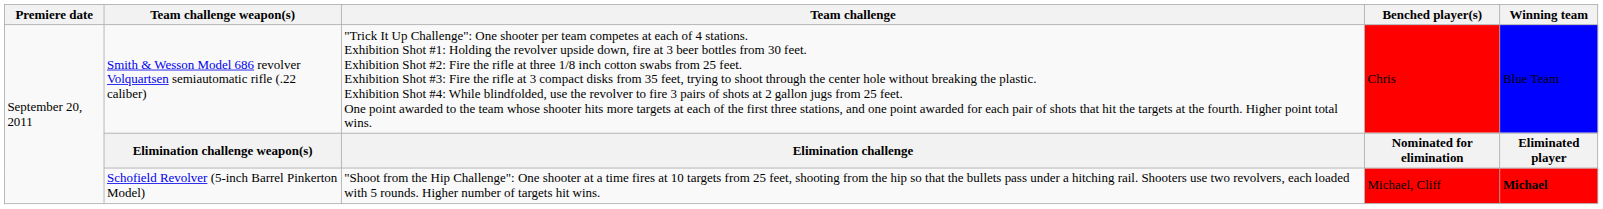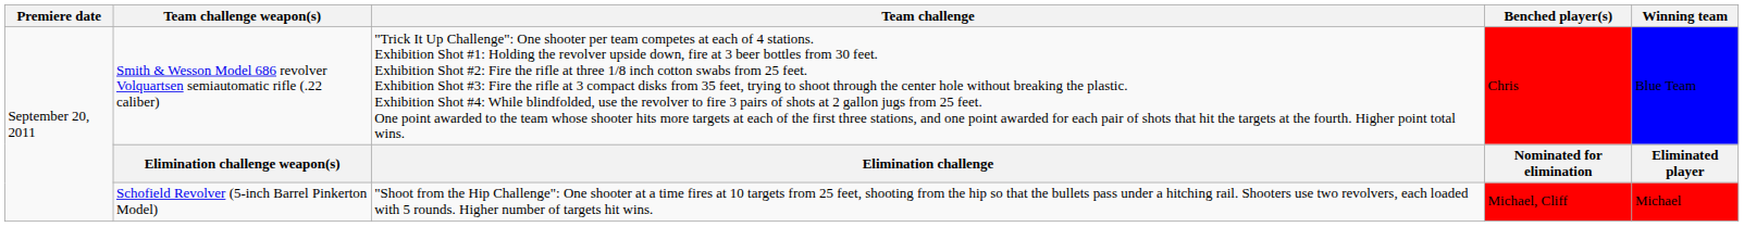Schofield Revolver (5-inch Barrel Pinkerton Model) | Winning team: bold -> normal
